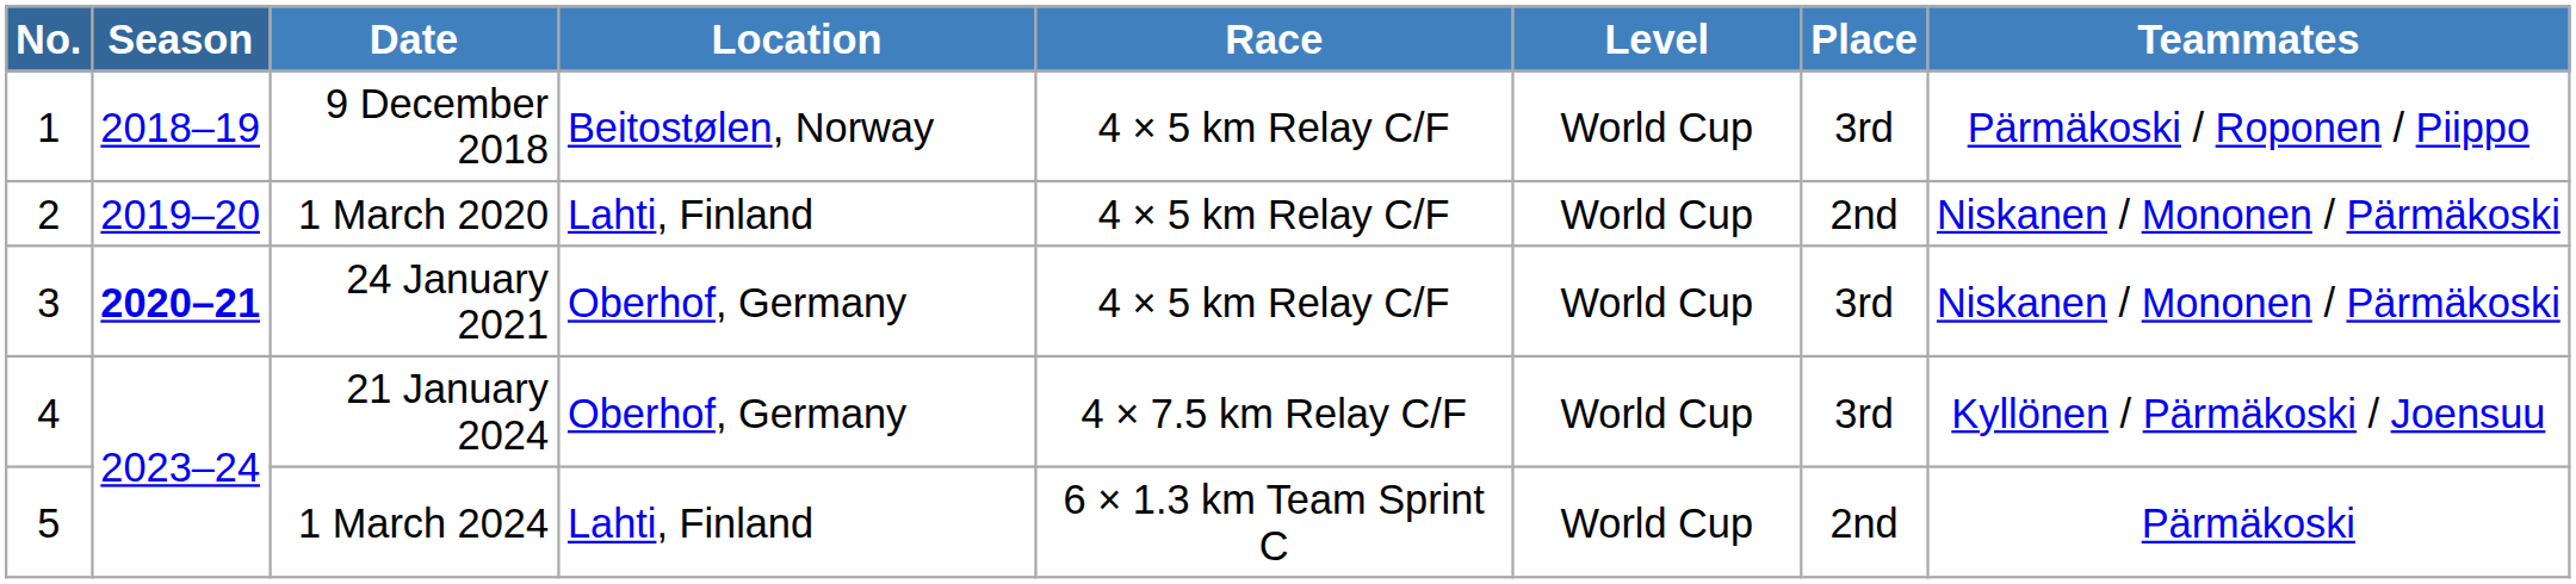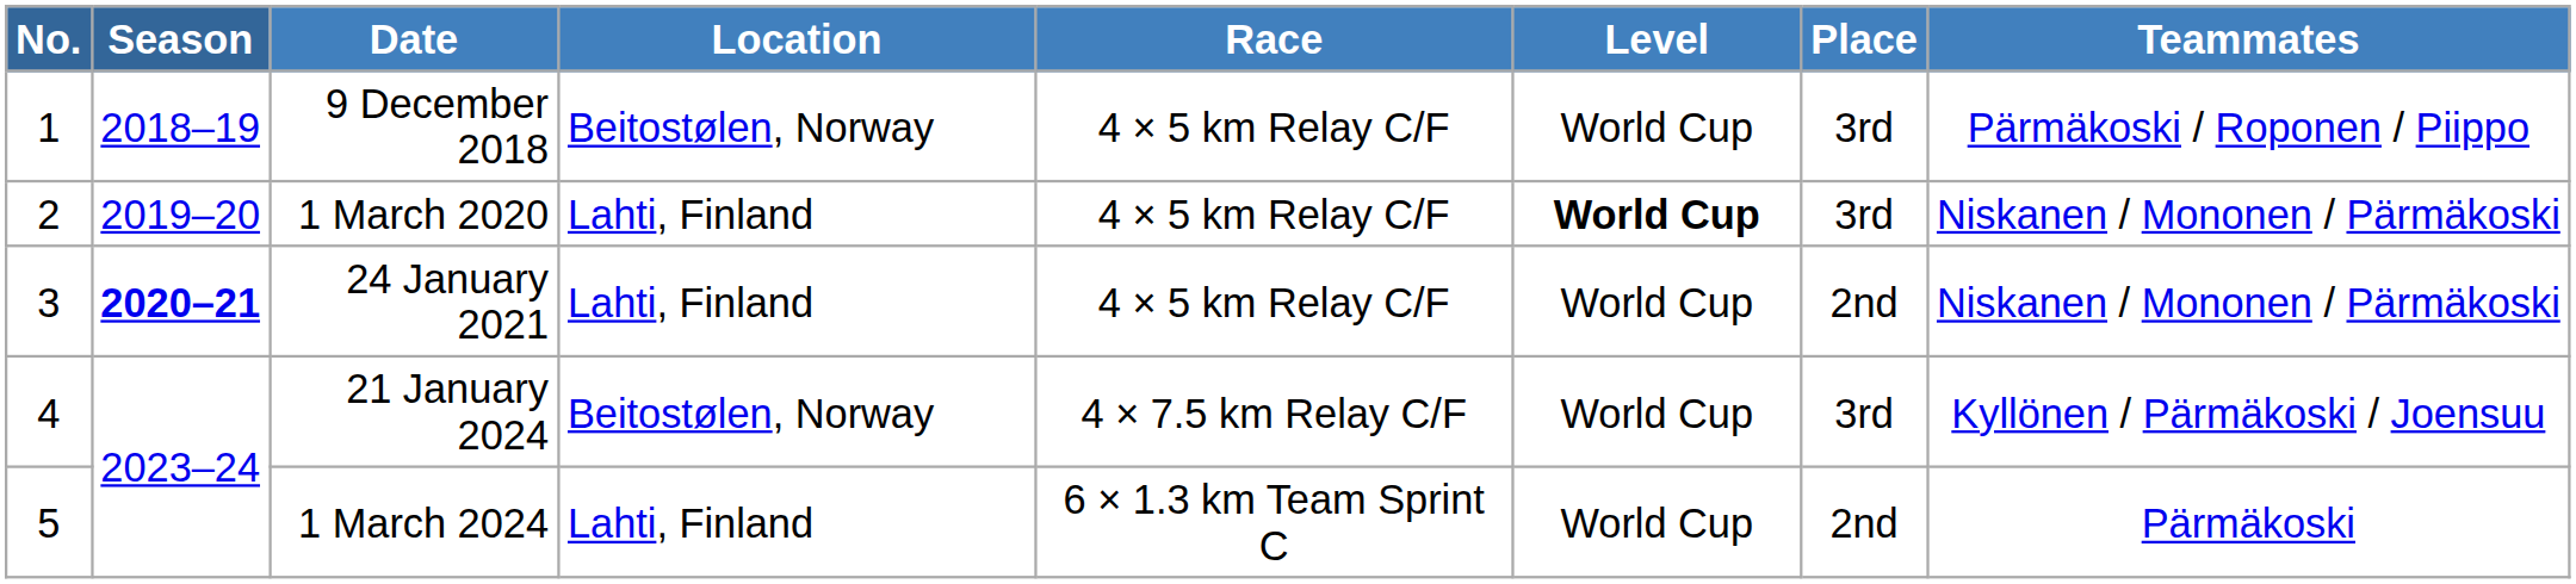1 March 2020 | Level: normal -> bold
1 March 2020 | Place: 2nd -> 3rd
24 January 2021 | Location: Oberhof, Germany -> Lahti, Finland
24 January 2021 | Place: 3rd -> 2nd
21 January 2024 | Location: Oberhof, Germany -> Beitostølen, Norway
